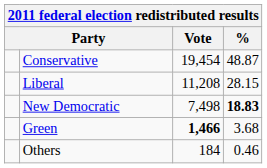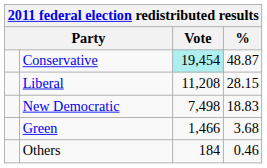Conservative | Vote: no background -> paleturquoise background
New Democratic | %: bold -> normal
Green | Vote: bold -> normal
